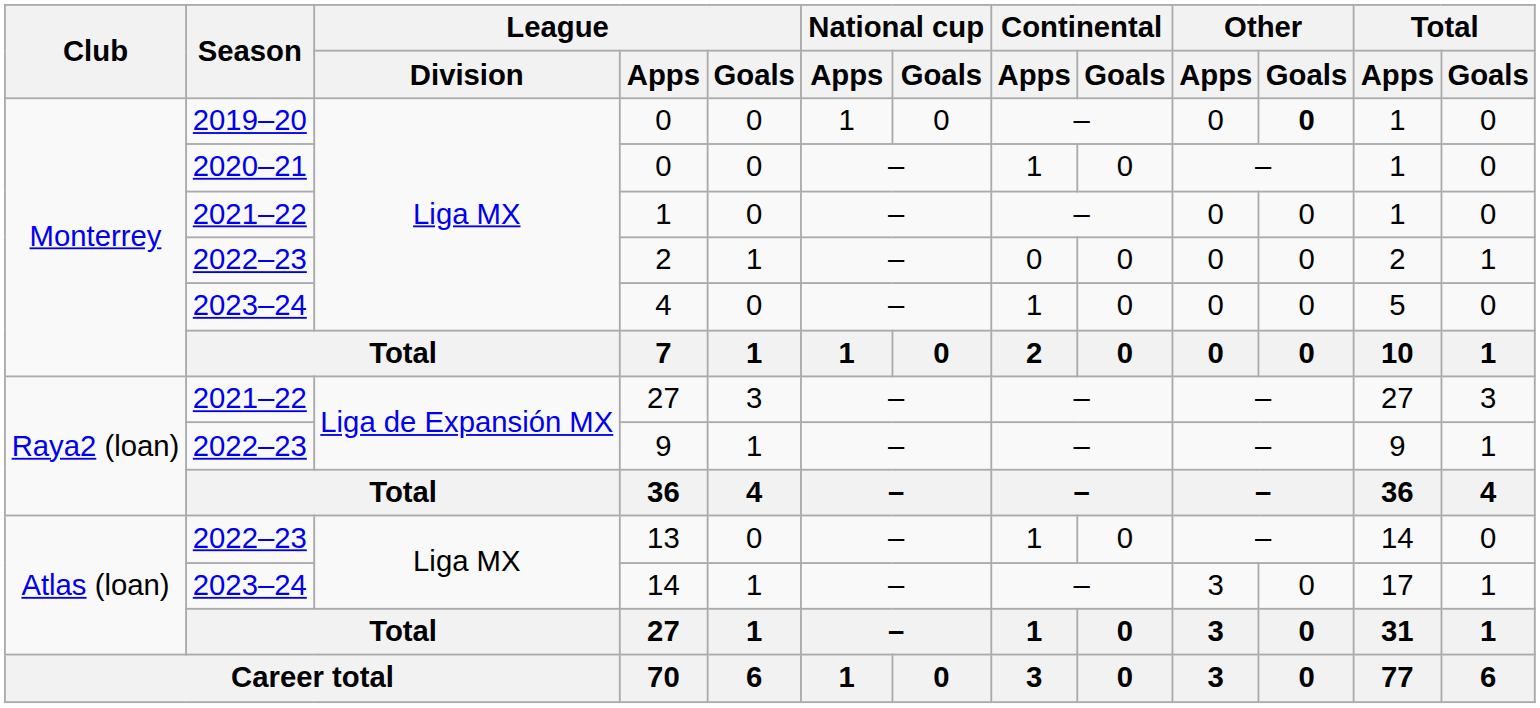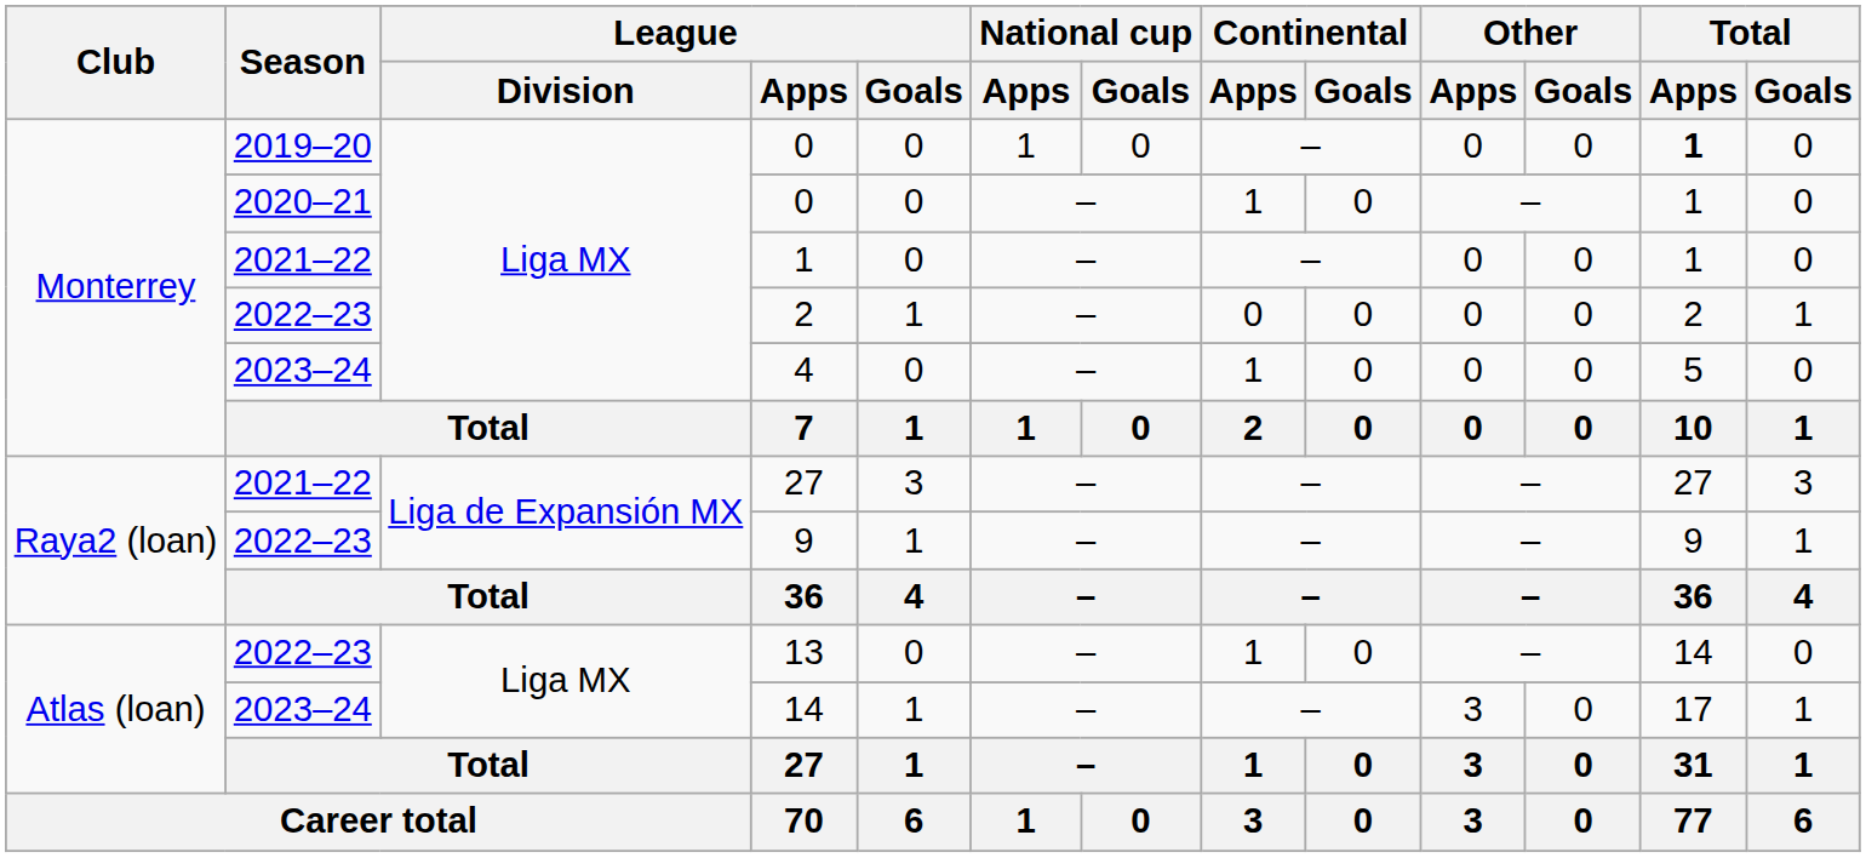2019–20 / 0 | Other / Goals: bold -> normal
2019–20 / 0 | Total / Apps: normal -> bold
